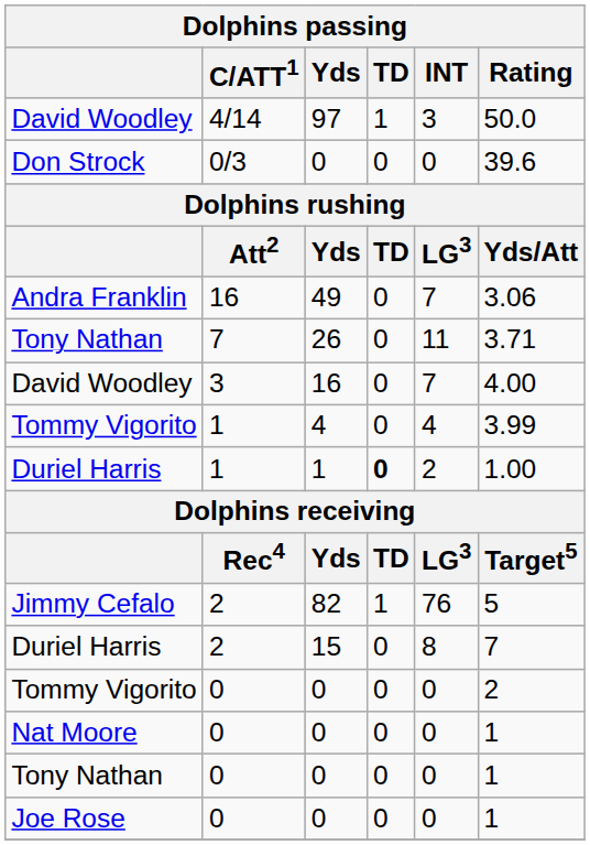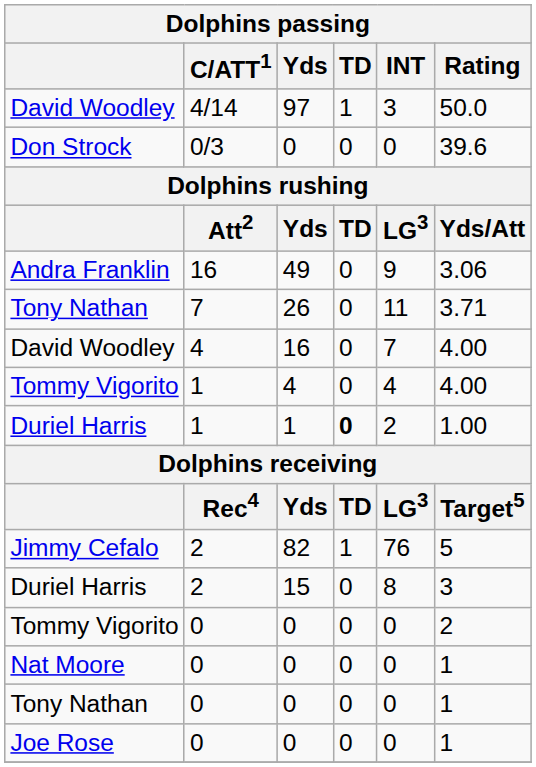Andra Franklin | INT: 7 -> 9
David Woodley / 16 | C/ATT1: 3 -> 4
Tommy Vigorito / 4 | Rating: 3.99 -> 4.00
Duriel Harris / 15 | Rating: 7 -> 3
